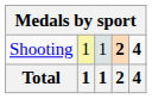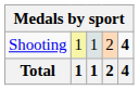Shooting | column 4: bold -> normal
